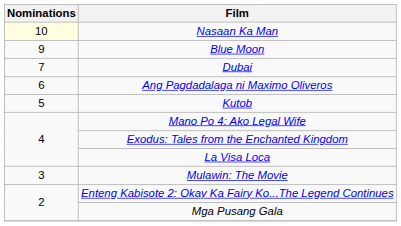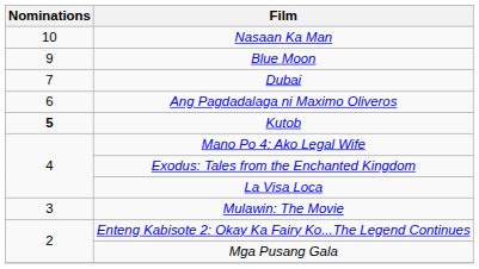Nasaan Ka Man | Nominations: lightyellow background -> no background
Kutob | Nominations: normal -> bold
